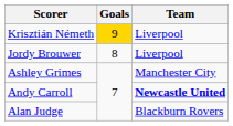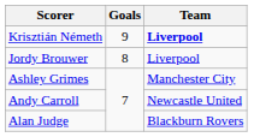Krisztián Németh | Goals: gold background -> no background
Krisztián Németh | Team: normal -> bold
Andy Carroll | Team: bold -> normal
